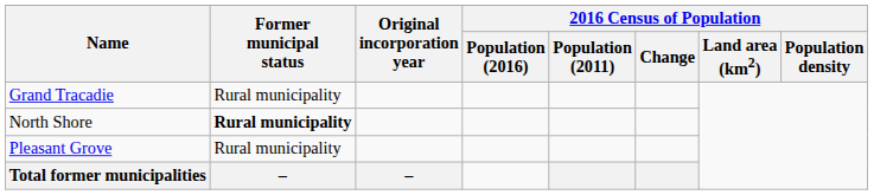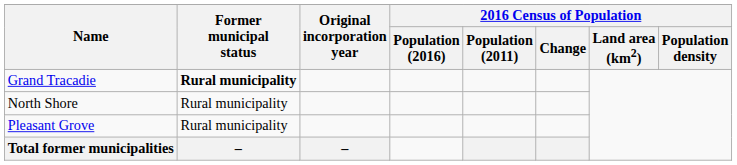Grand Tracadie | Former municipal status: normal -> bold
North Shore | Former municipal status: bold -> normal
